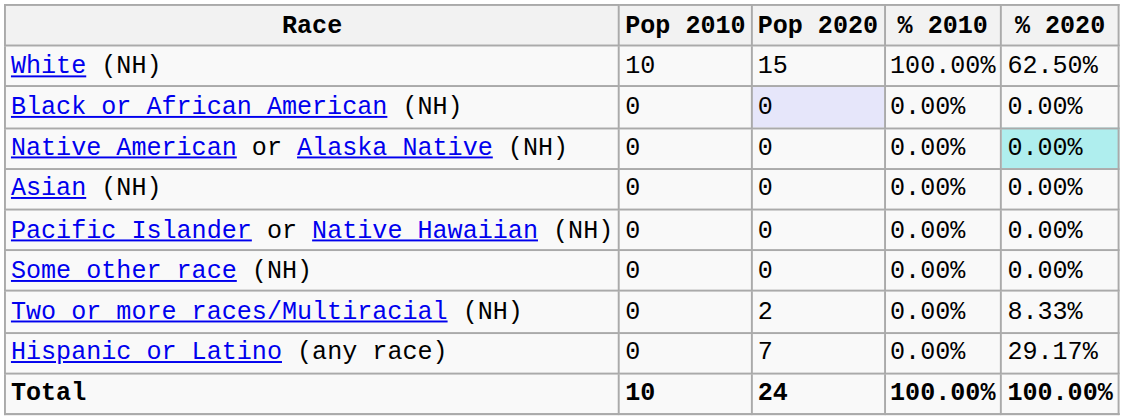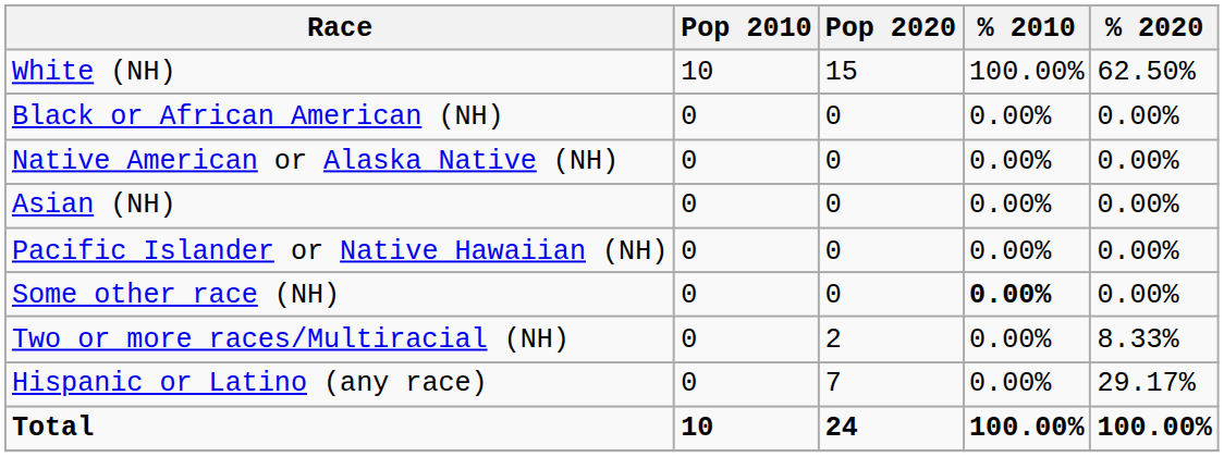Black or African American (NH) | Pop 2020: lavender background -> no background
Native American or Alaska Native (NH) | % 2020: paleturquoise background -> no background
Some other race (NH) | % 2010: normal -> bold
